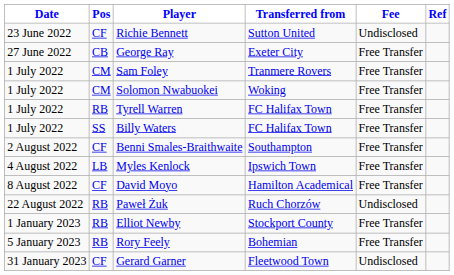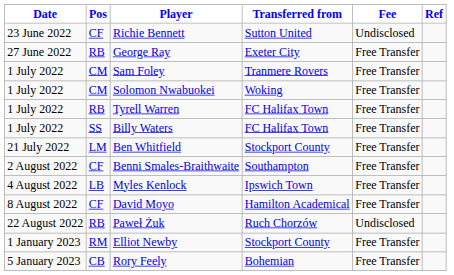George Ray | Pos: CB -> RB
+ row: 21 July 2022 | LM | Ben Whitfield | Stockport County | Free Transfer
Elliot Newby | Pos: RB -> RM
Rory Feely | Pos: RB -> CB
- row: 31 January 2023 | CF | Gerard Garner | Fleetwood Town | Undisclosed
